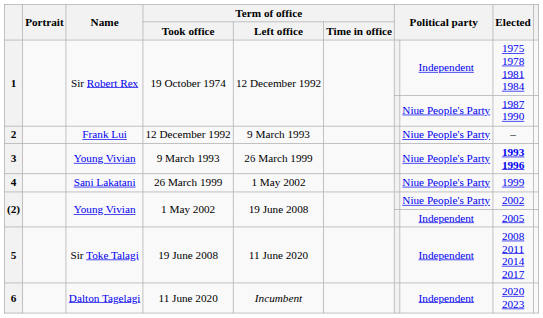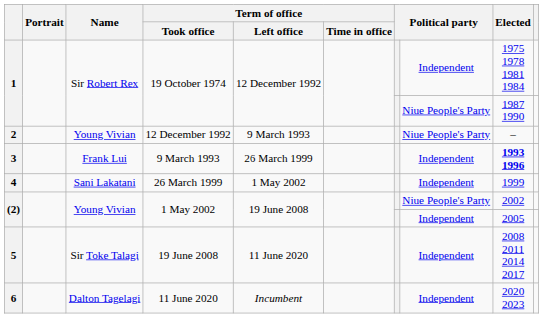2 | Name: Frank Lui -> Young Vivian
3 | Name: Young Vivian -> Frank Lui
3 | column 8: Niue People's Party -> Independent
4 | column 8: Niue People's Party -> Independent
